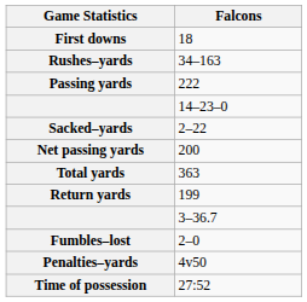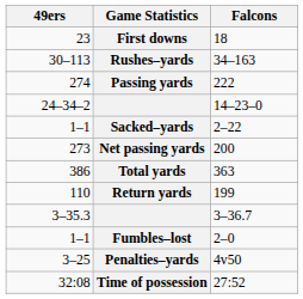+ column: 49ers | 23 | 30–113 | 274 | 24–34–2 | 1–1 | 273 | 386 | 110 | 3–35.3 | 1–1 | 3–25 | 32:08
